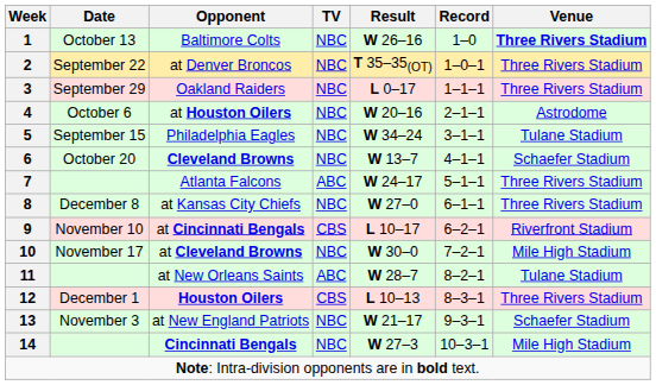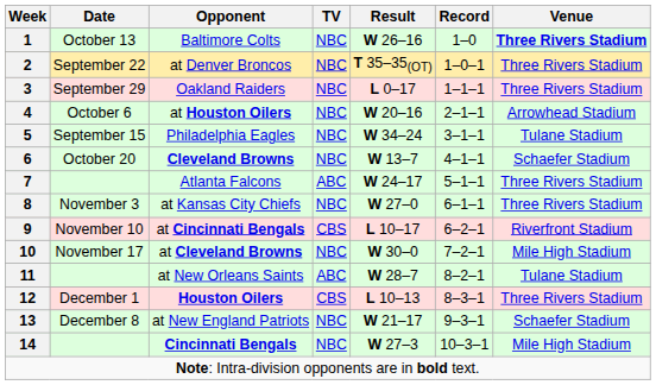4 | Venue: Astrodome -> Arrowhead Stadium
8 | Date: December 8 -> November 3
13 | Date: November 3 -> December 8
